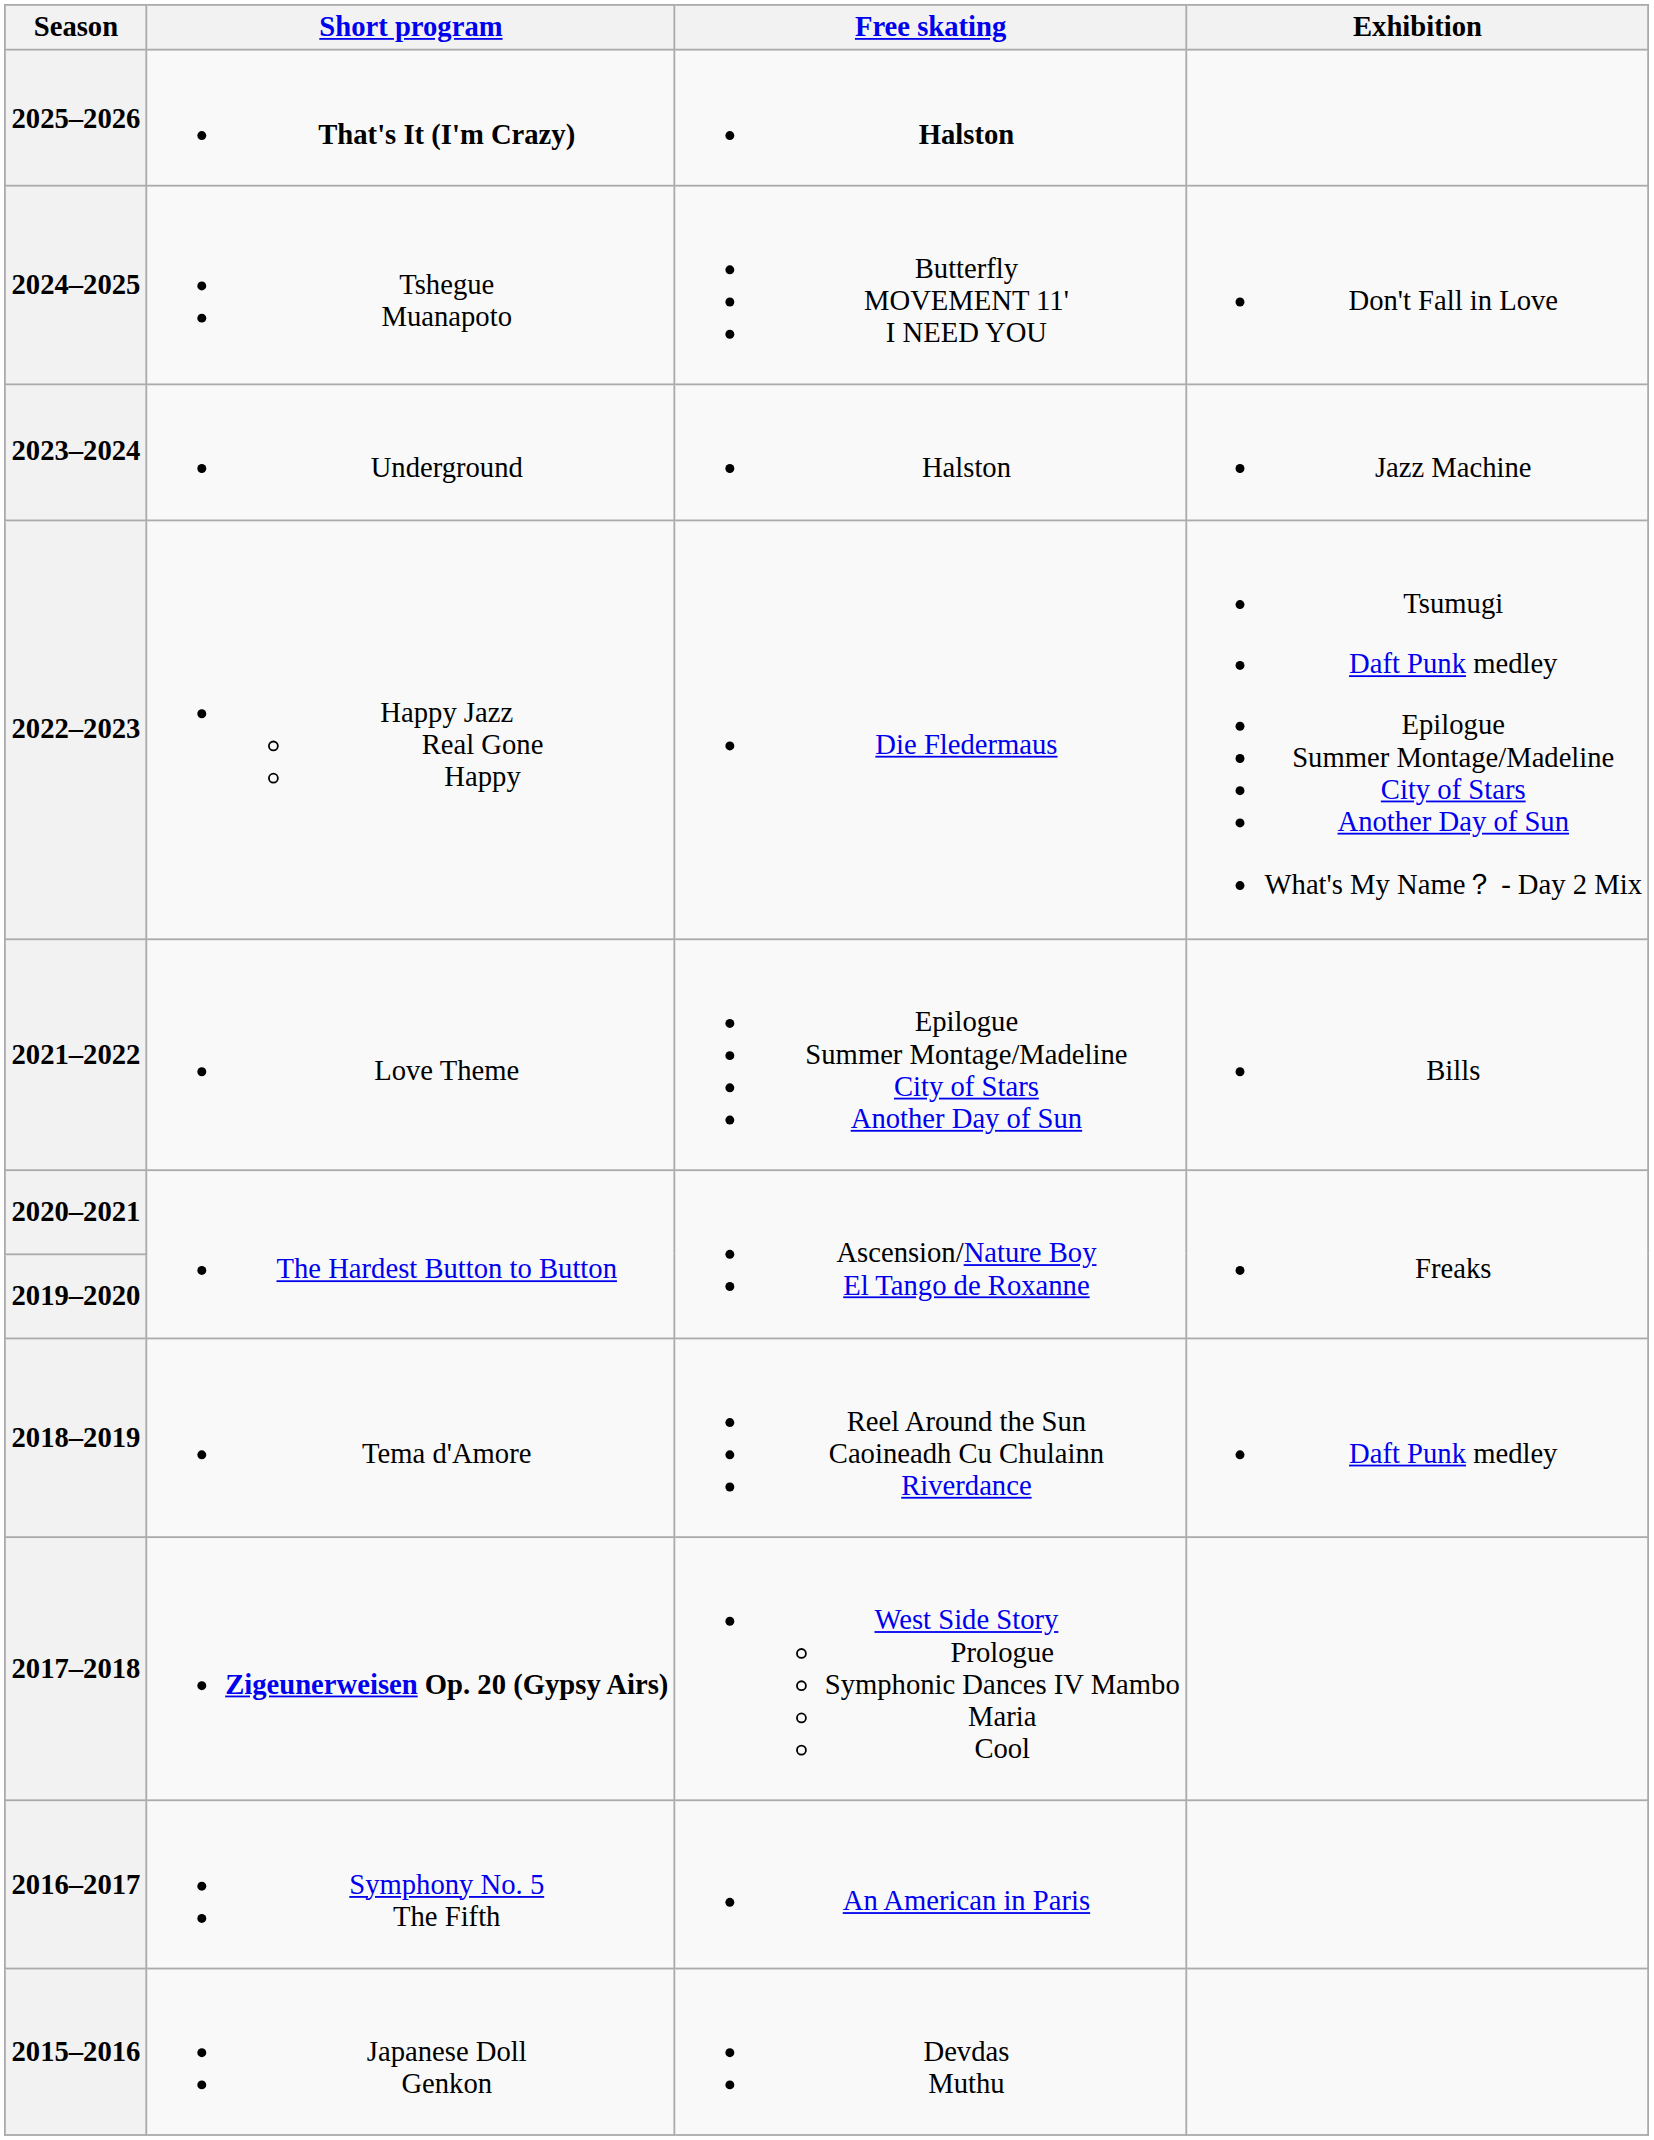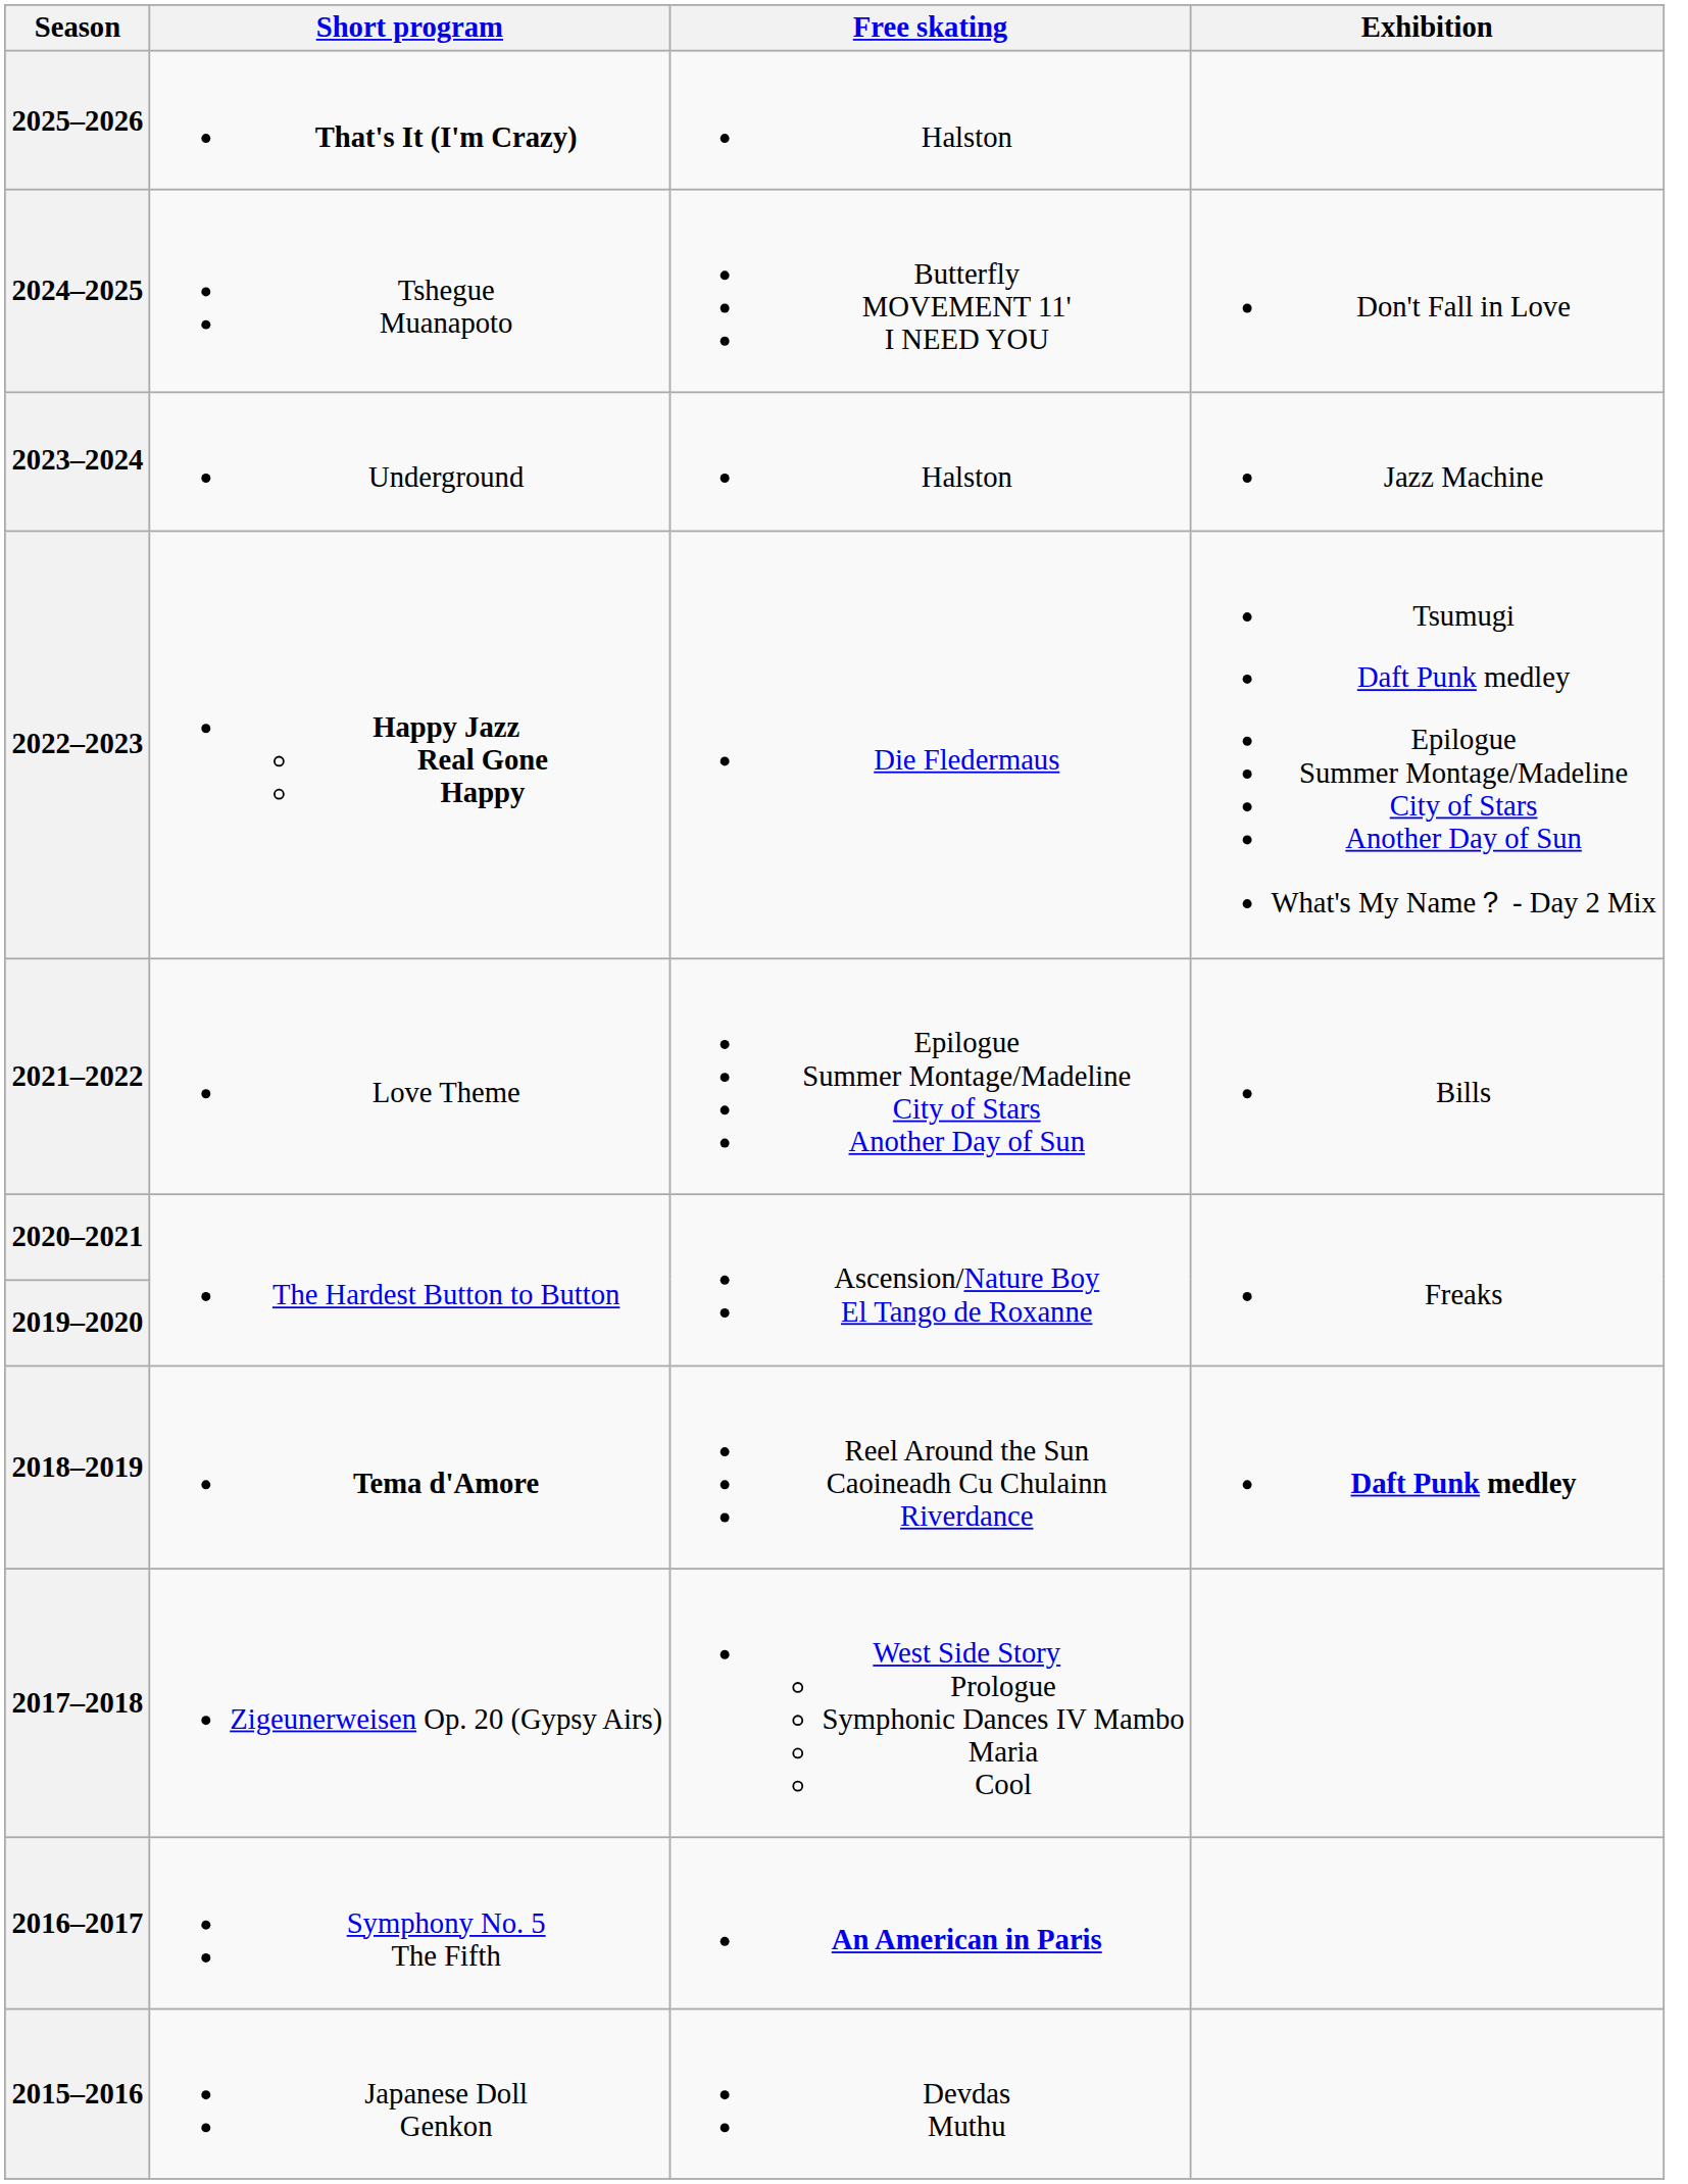2025–2026 | Free skating: bold -> normal
2022–2023 | Short program: normal -> bold
2018–2019 | Short program: normal -> bold
2018–2019 | Exhibition: normal -> bold
2017–2018 | Short program: bold -> normal
2016–2017 | Free skating: normal -> bold
